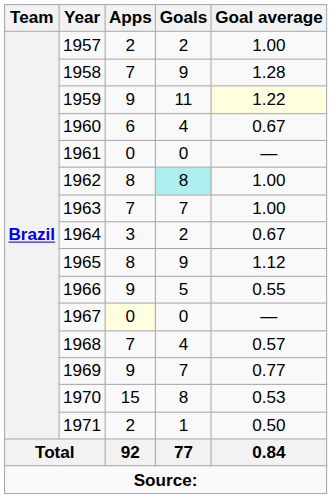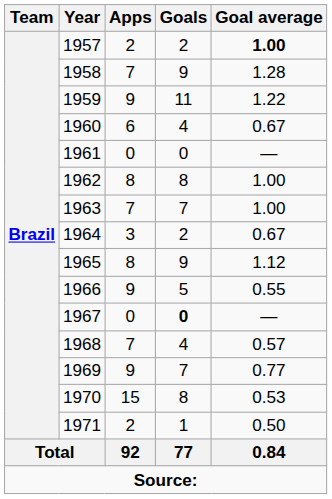1957 | Goal average: normal -> bold
1959 | Goal average: lightyellow background -> no background
1962 | Goals: paleturquoise background -> no background
1967 | Apps: lightyellow background -> no background
1967 | Goals: normal -> bold
